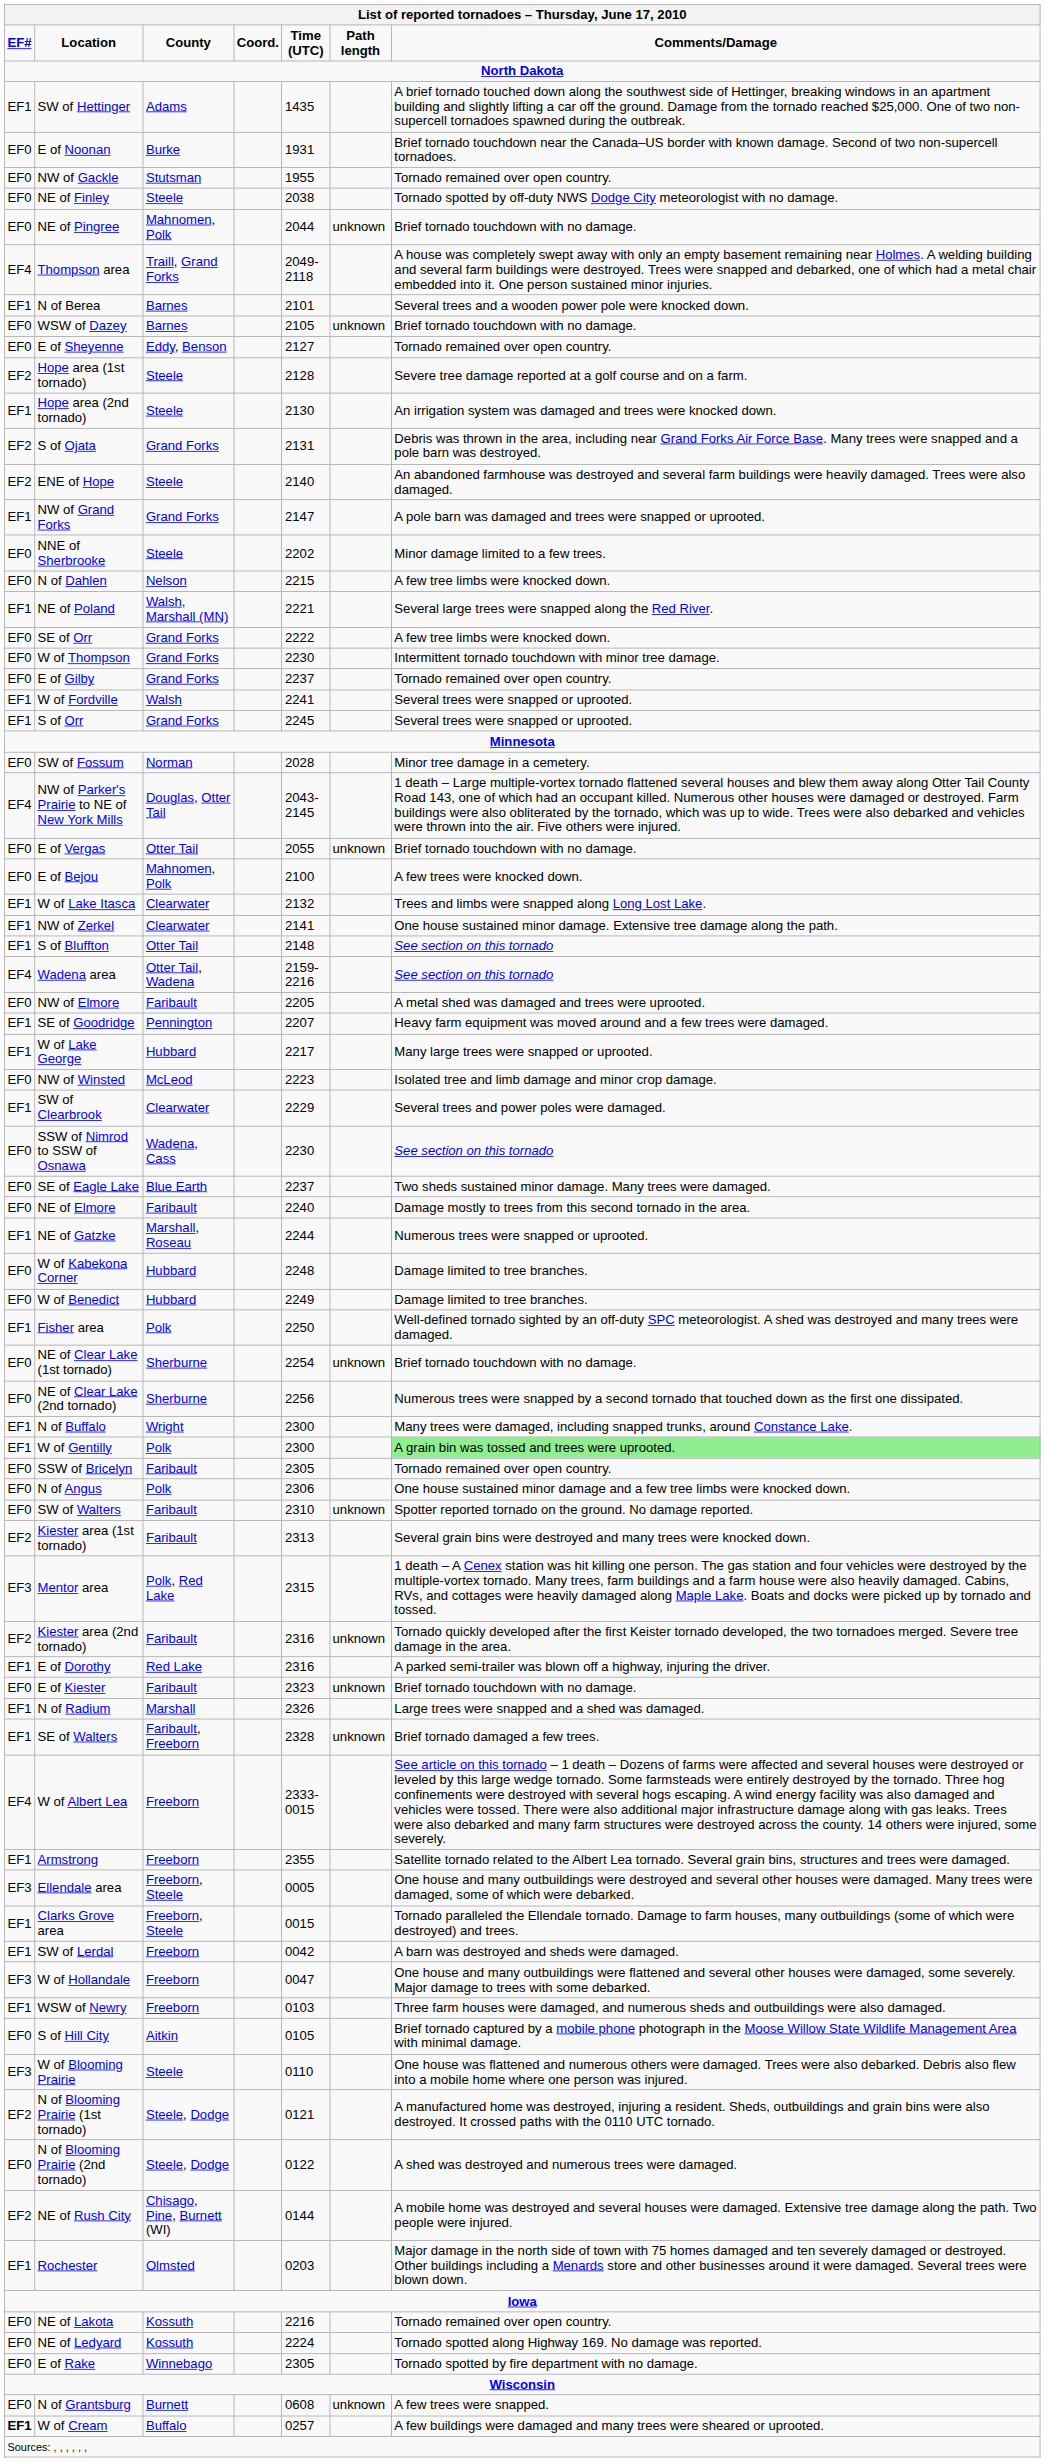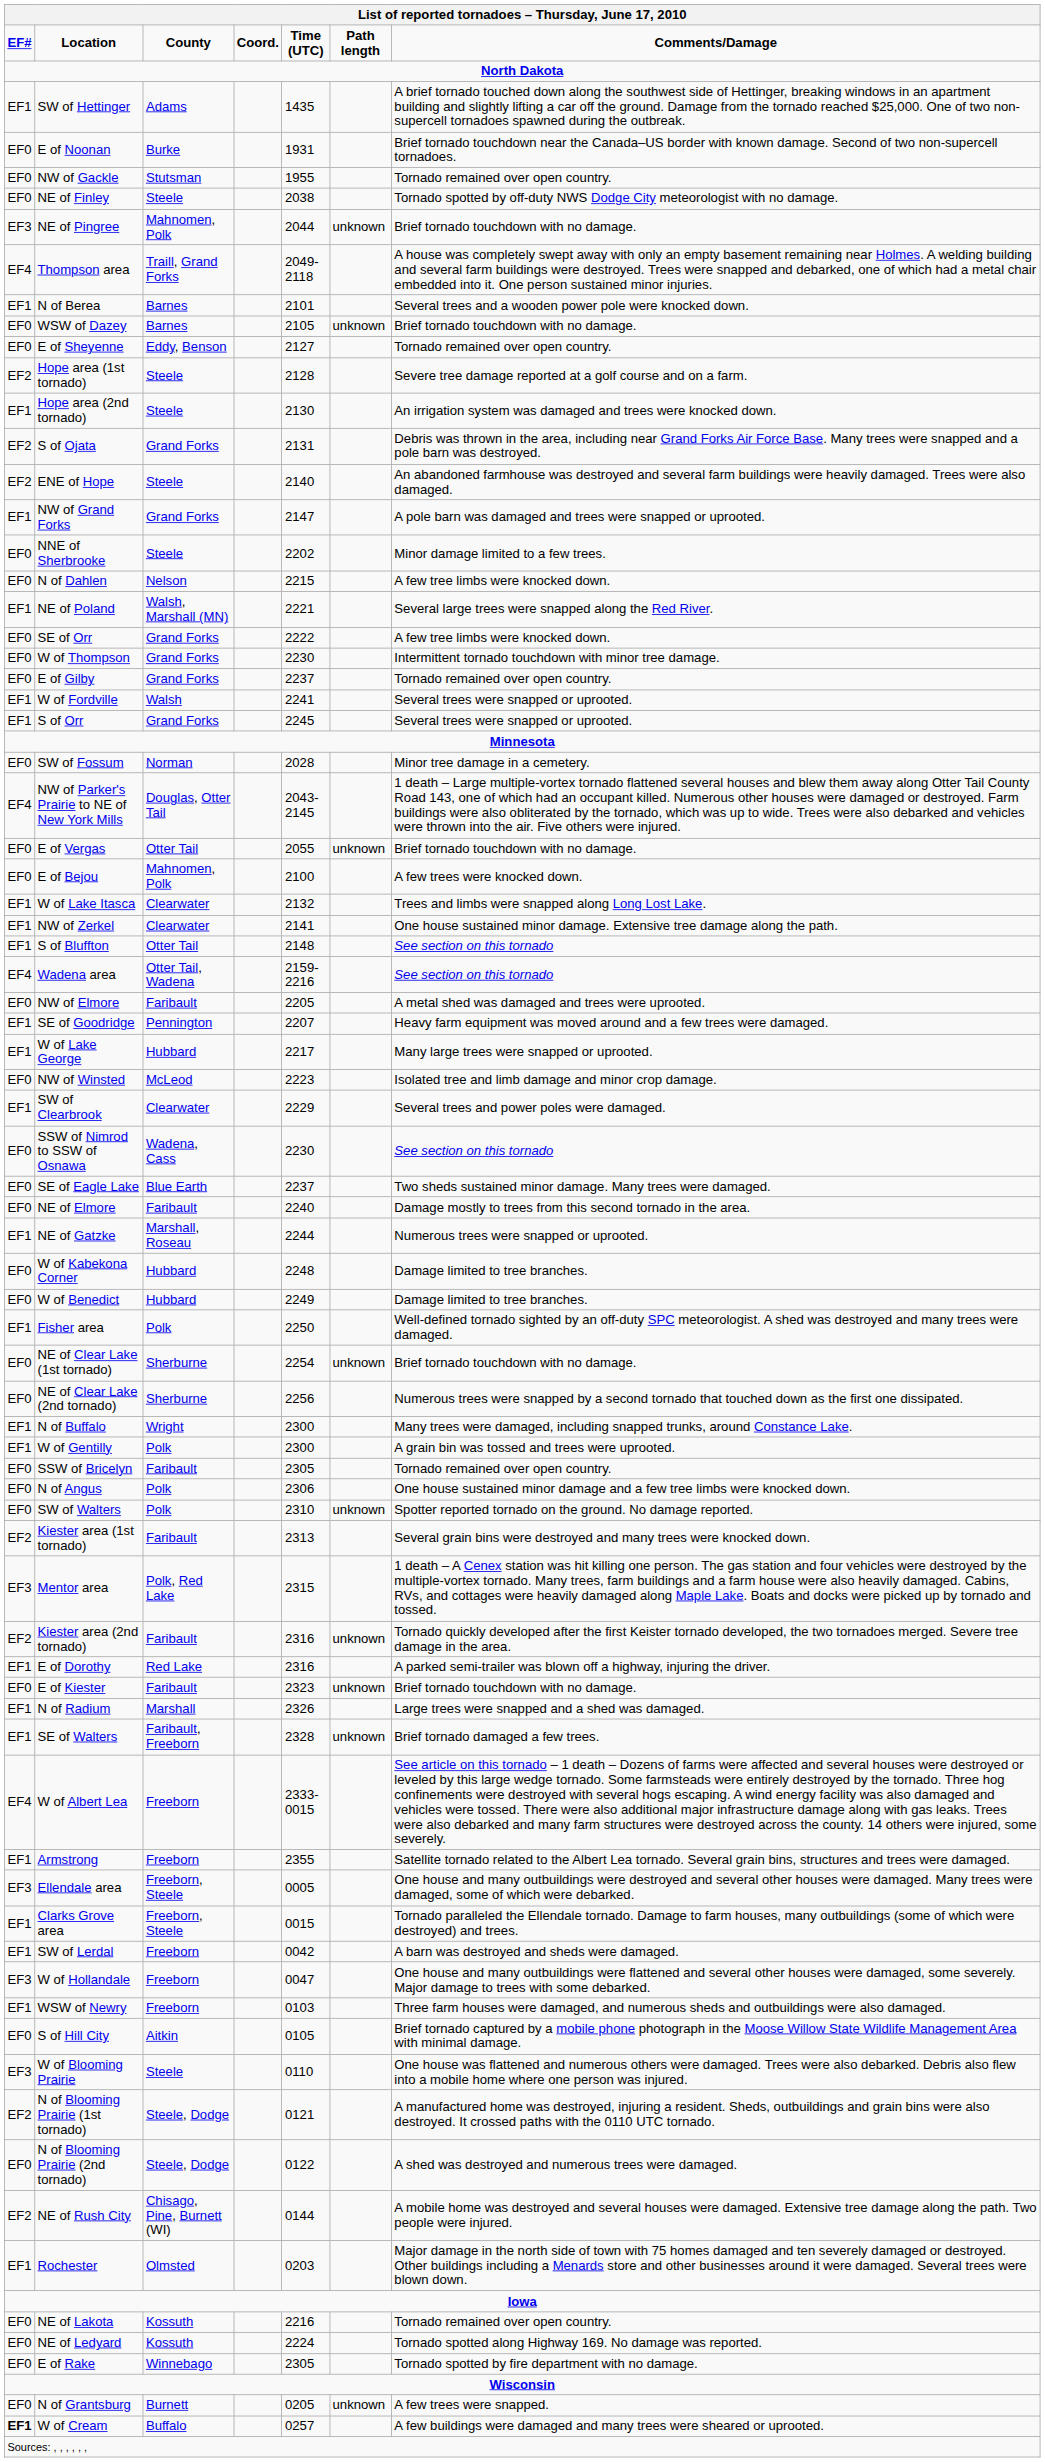NE of Pingree | EF#: EF0 -> EF3
W of Gentilly | Comments/Damage: lightgreen background -> no background
SW of Walters | County: Faribault -> Polk
N of Grantsburg | Time (UTC): 0608 -> 0205
